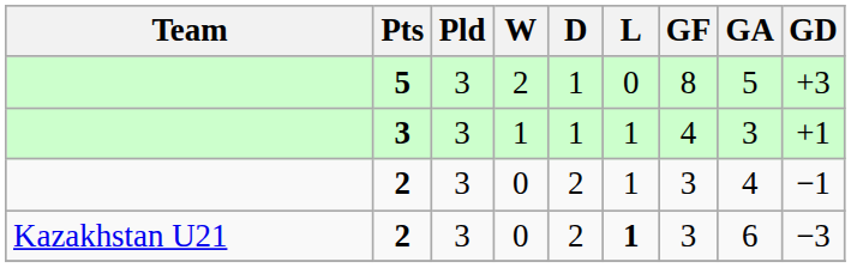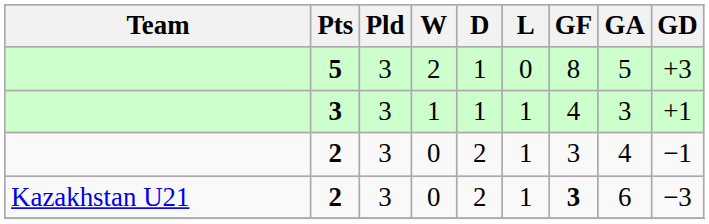Kazakhstan U21 / 2 | L: bold -> normal
Kazakhstan U21 / 2 | GF: normal -> bold
